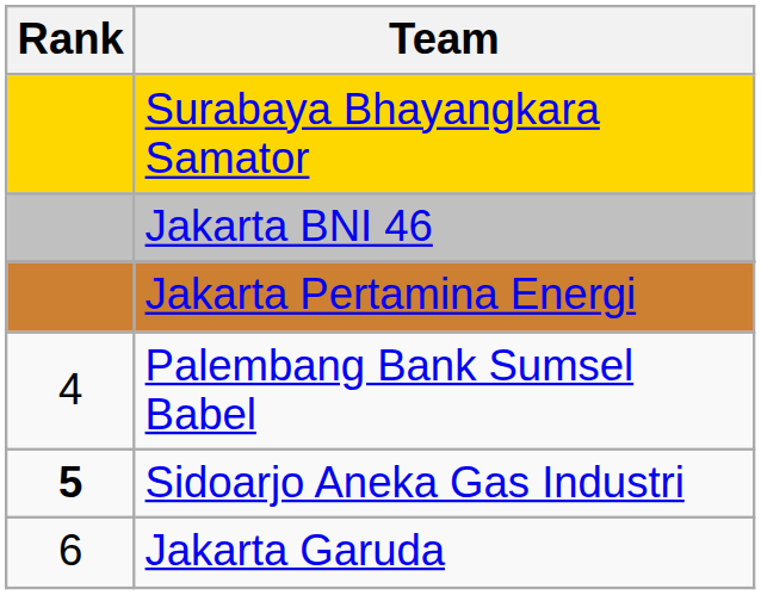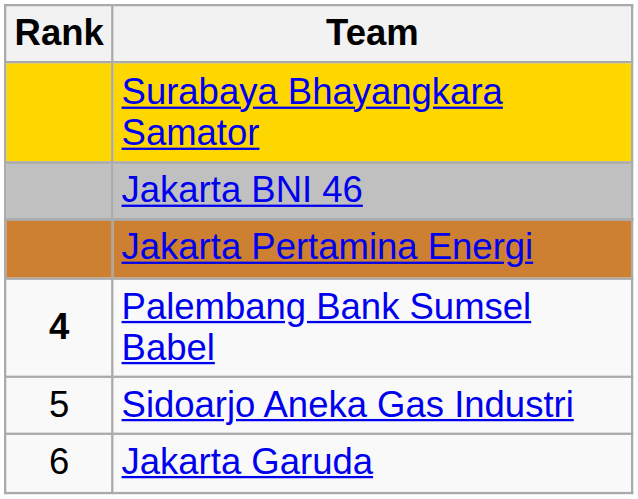Palembang Bank Sumsel Babel | Rank: normal -> bold
Sidoarjo Aneka Gas Industri | Rank: bold -> normal
